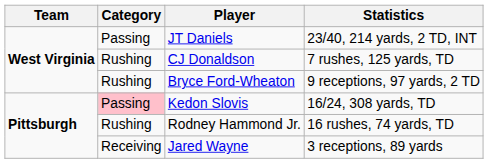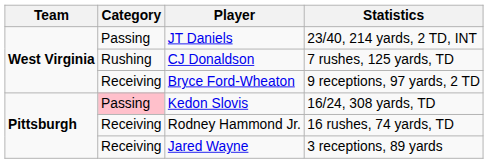Bryce Ford-Wheaton | Category: Rushing -> Receiving
Rodney Hammond Jr. | Category: Rushing -> Receiving
